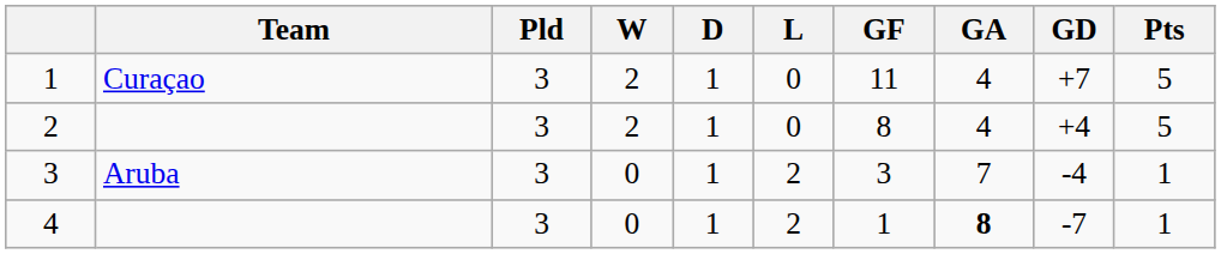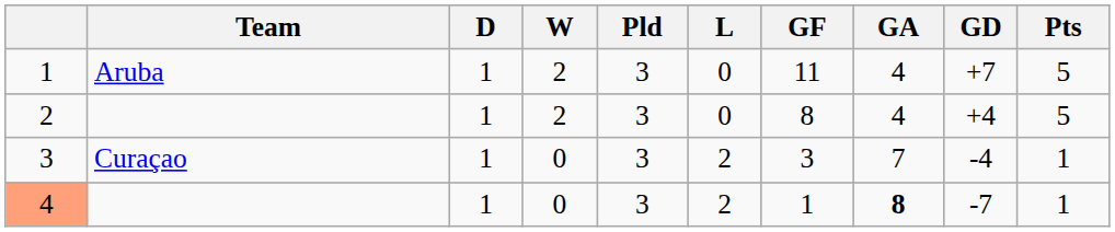columns swapped: Pld <-> D
row 2 | Team: Curaçao -> Aruba
row 4 | Team: Aruba -> Curaçao
row 5 | column 1: no background -> lightsalmon background
